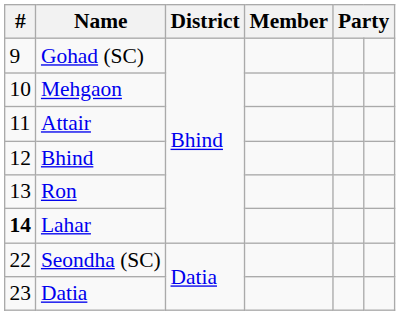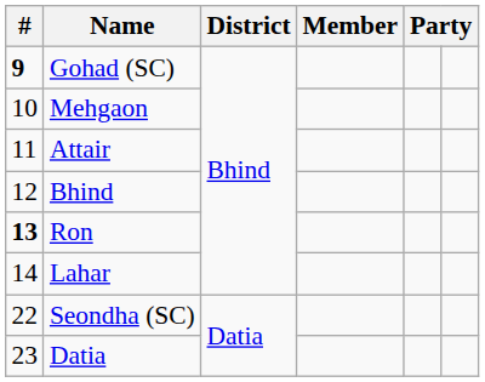Gohad (SC) | #: normal -> bold
Ron | #: normal -> bold
Lahar | #: bold -> normal
